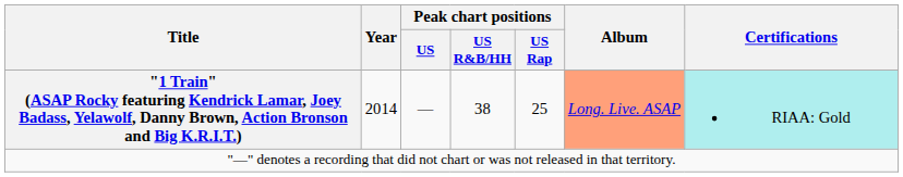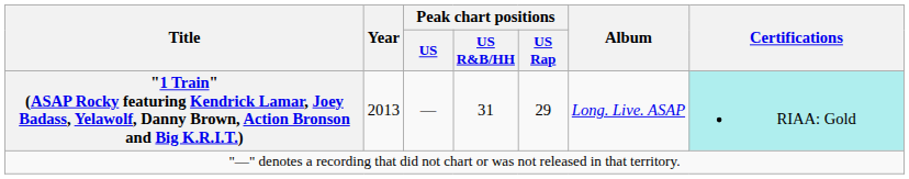row 3 | Year: 2014 -> 2013
row 3 | Peak chart positions / US R&B/HH: 38 -> 31
row 3 | Peak chart positions / US Rap: 25 -> 29
row 3 | Album: lightsalmon background -> no background
